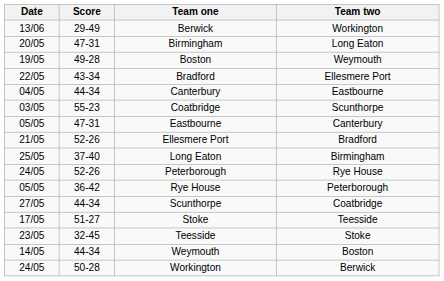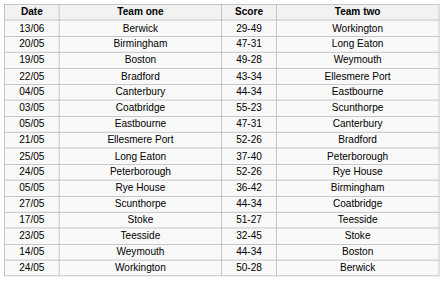columns swapped: Team one <-> Score
row 10 | Team two: Birmingham -> Peterborough
row 12 | Team two: Peterborough -> Birmingham
